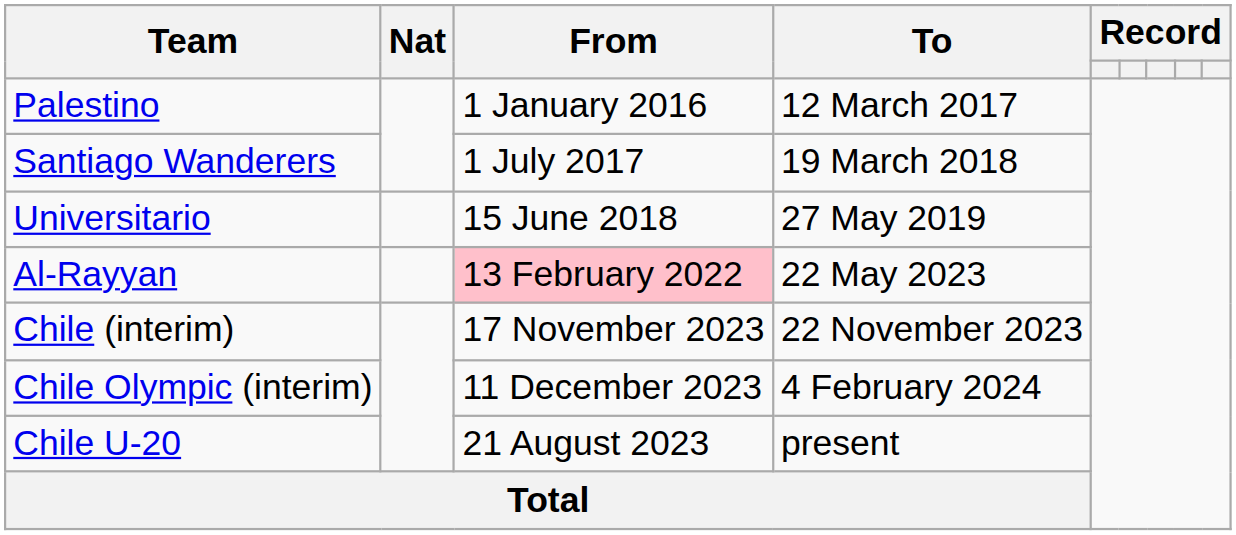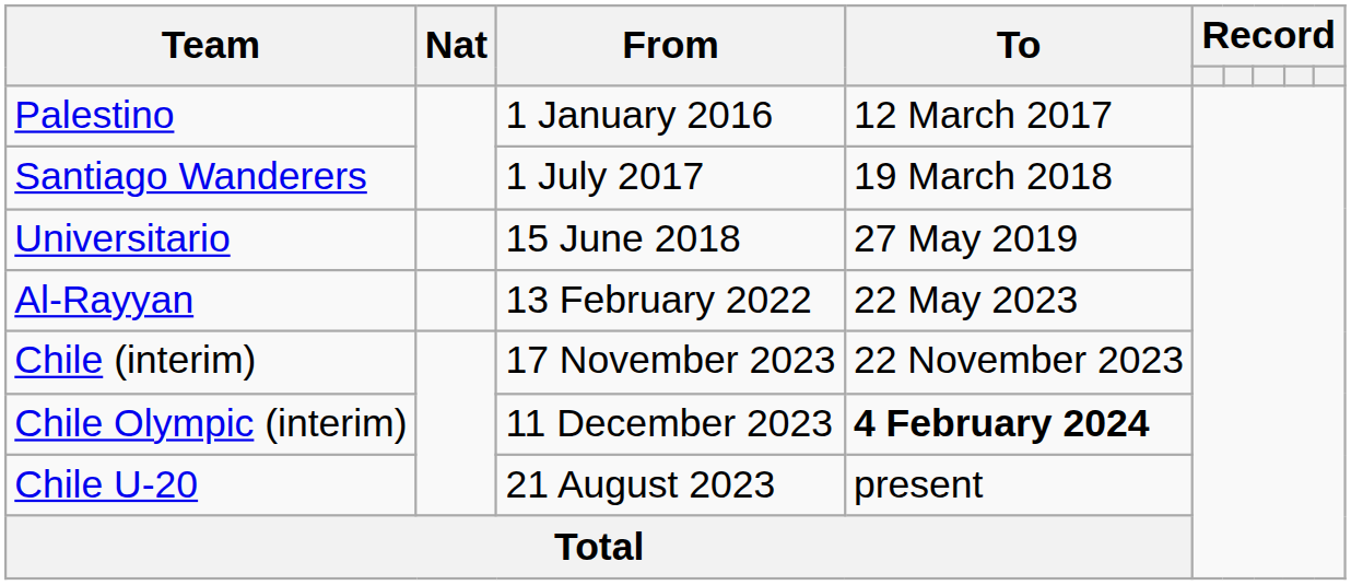Al-Rayyan | From: pink background -> no background
Chile Olympic (interim) | To: normal -> bold
